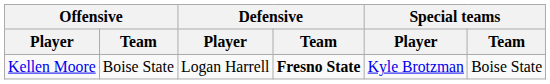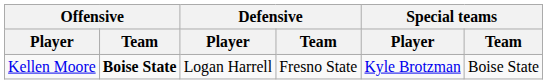Kellen Moore | Offensive / Team: normal -> bold
Kellen Moore | Defensive / Team: bold -> normal
